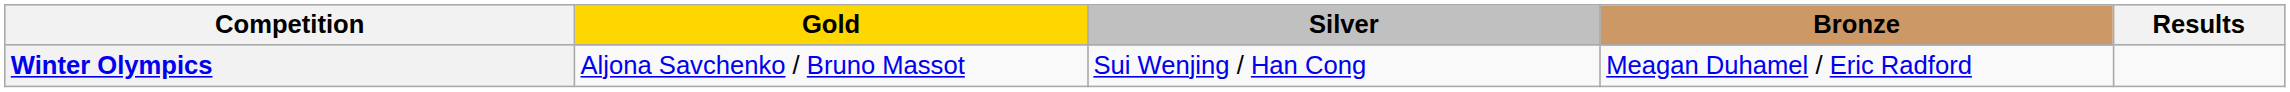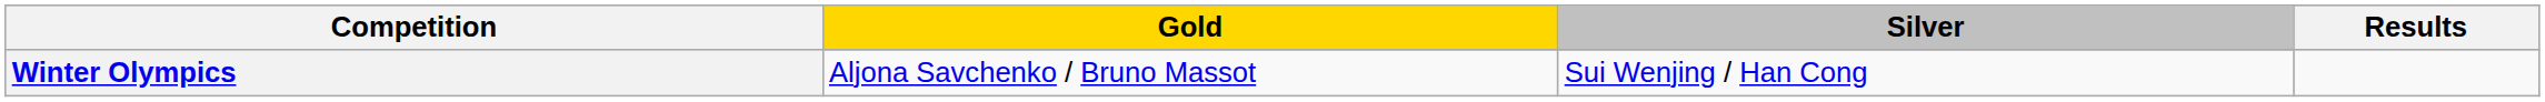- column: Bronze | Meagan Duhamel / Eric Radford
